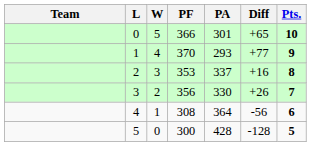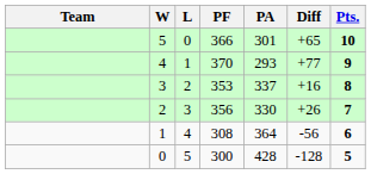columns swapped: W <-> L
